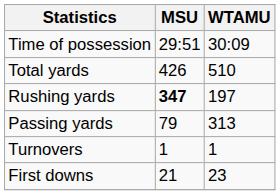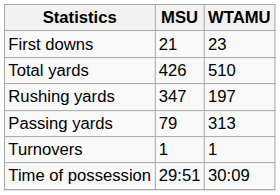rows swapped: First downs <-> Time of possession
Rushing yards | MSU: bold -> normal
